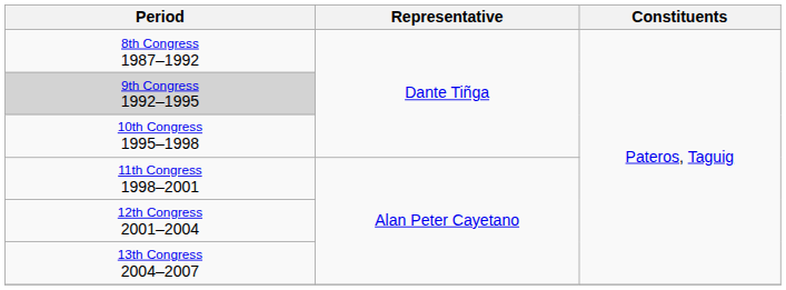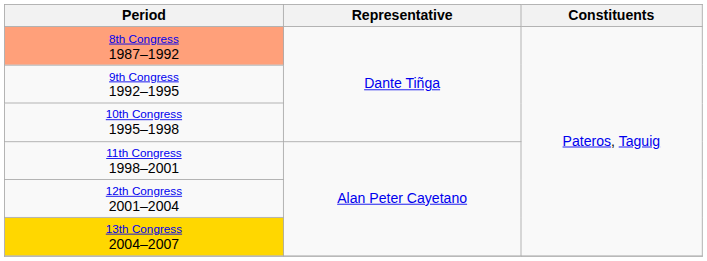8th Congress 1987–1992 | Period: no background -> lightsalmon background
9th Congress 1992–1995 | Period: lightgrey background -> no background
13th Congress 2004–2007 | Period: no background -> gold background
